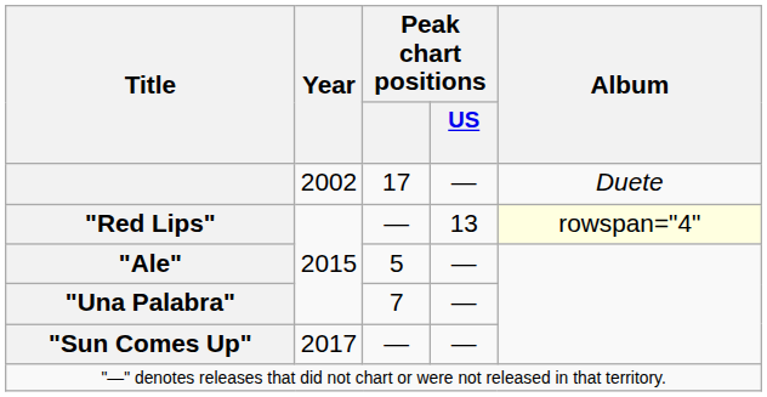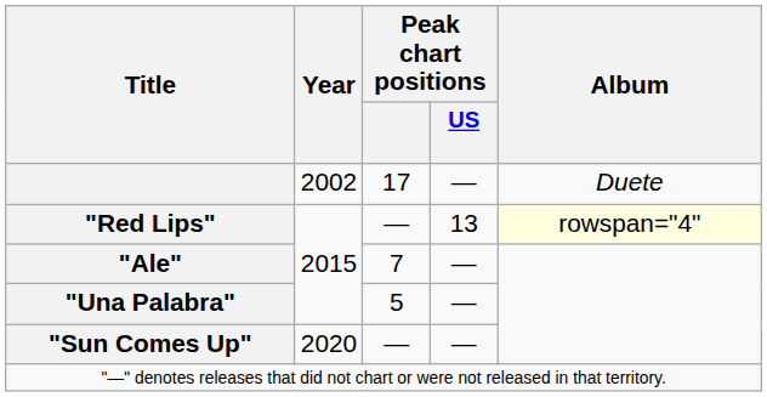"Ale" | Peak chart positions: 5 -> 7
"Una Palabra" | Peak chart positions: 7 -> 5
"Sun Comes Up" | Year: 2017 -> 2020
